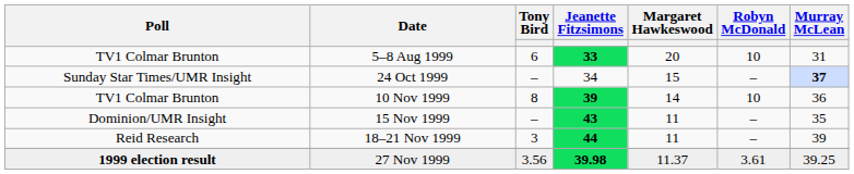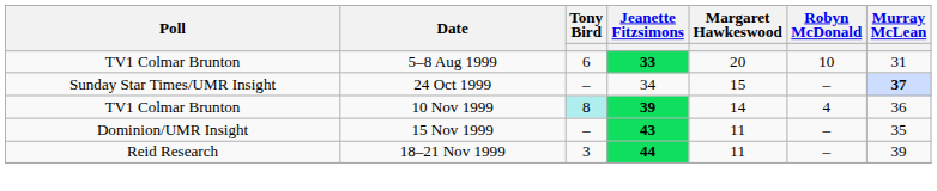10 Nov 1999 | Tony Bird: no background -> paleturquoise background
10 Nov 1999 | Robyn McDonald: 10 -> 4
- row: 1999 election result | 27 Nov 1999 | 3.56 | 39.98 | 11.37 | 3.61 | 39.25
